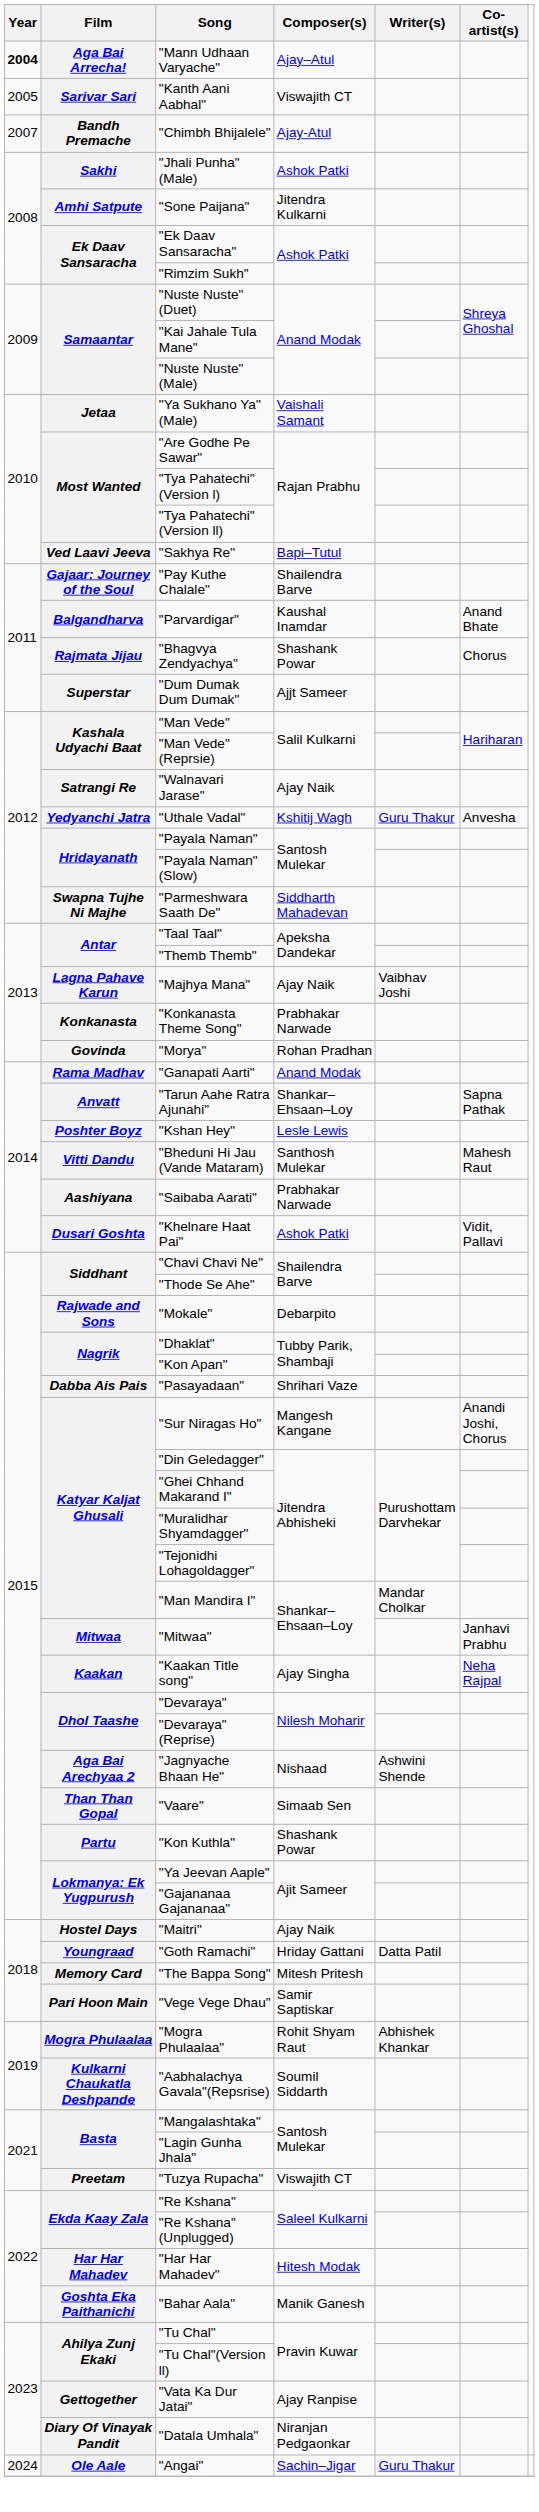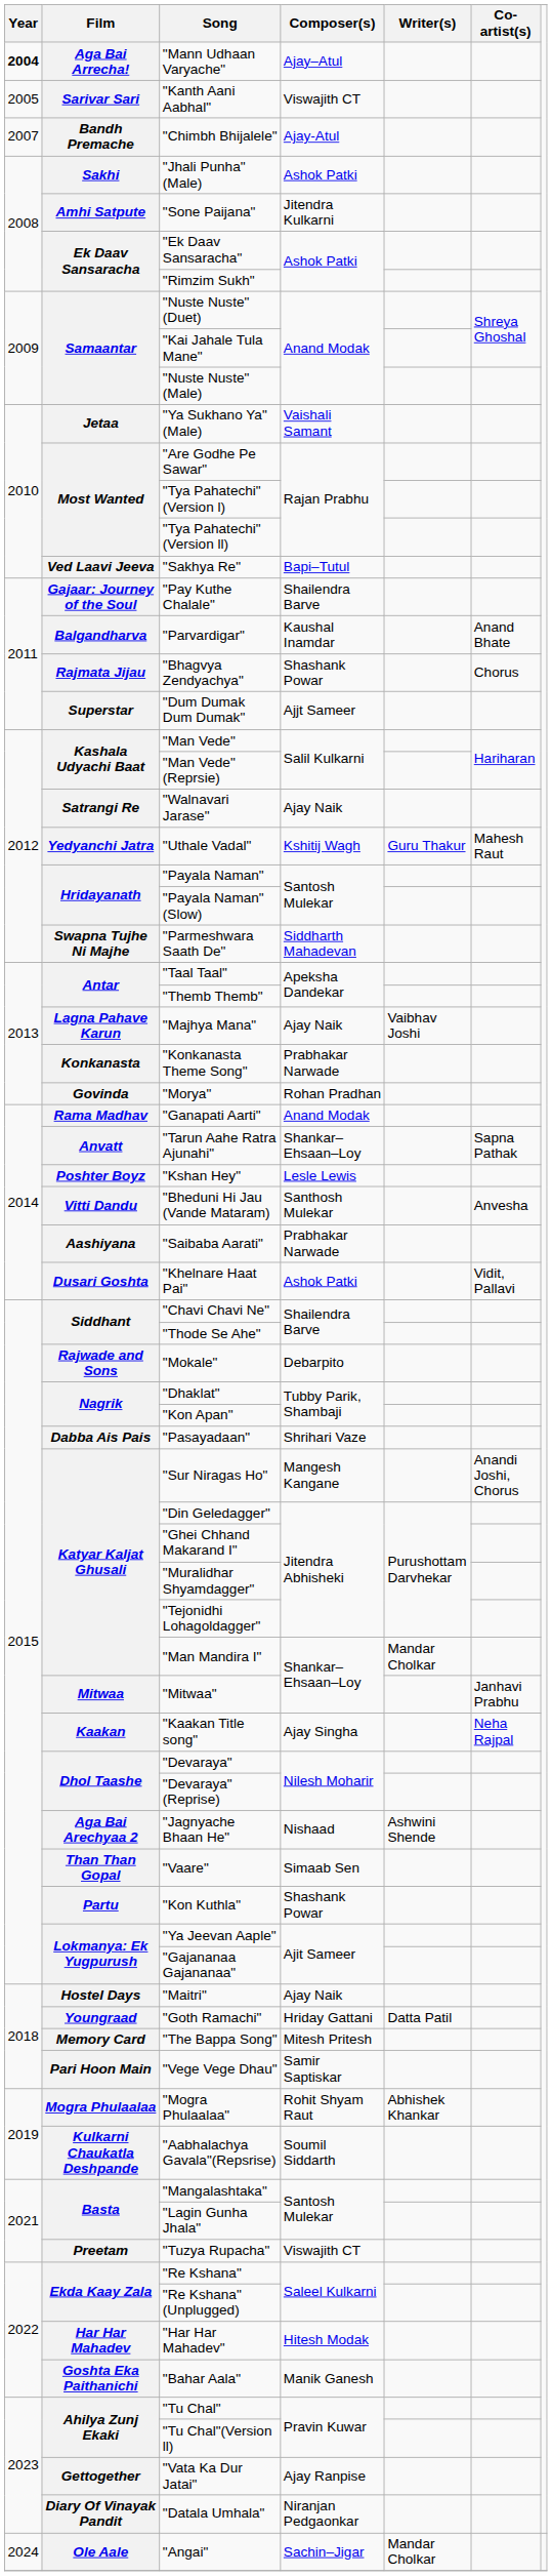"Uthale Vadal" | Co-artist(s): Anvesha -> Mahesh Raut
"Bheduni Hi Jau (Vande Mataram) | Co-artist(s): Mahesh Raut -> Anvesha
"Angai" | Writer(s): Guru Thakur -> Mandar Cholkar
